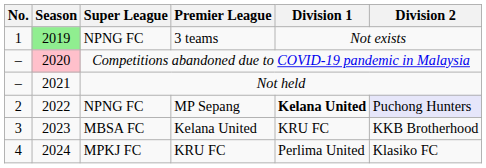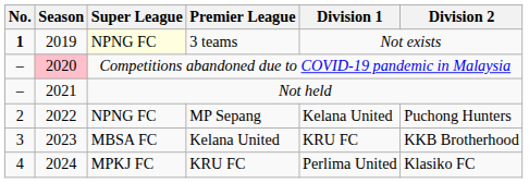3 teams | No.: normal -> bold
3 teams | Season: lightgreen background -> no background
3 teams | Super League: no background -> lightyellow background
MP Sepang | Division 1: bold -> normal
MP Sepang | Division 2: lavender background -> no background
